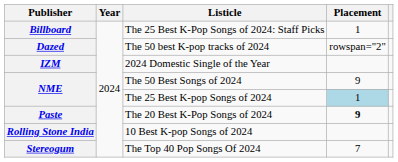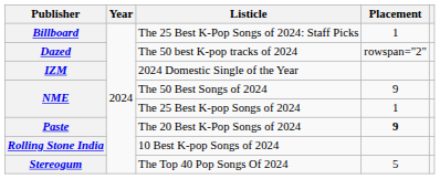The 25 Best K-pop Songs of 2024 | Placement: lightblue background -> no background
The Top 40 Pop Songs Of 2024 | Placement: 7 -> 5
